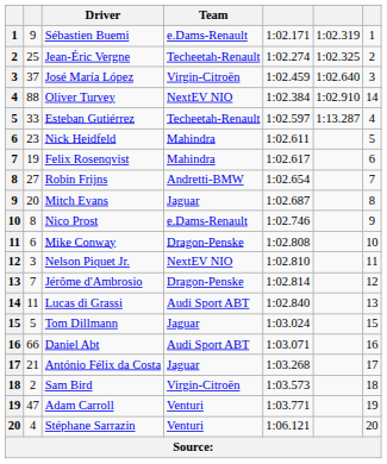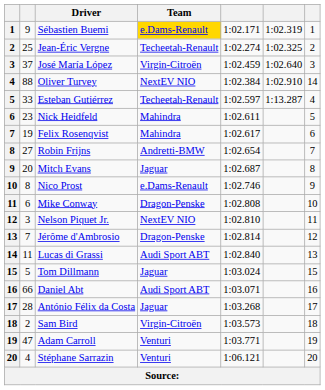Sébastien Buemi | Team: no background -> gold background
António Félix da Costa | column 2: 21 -> 28
